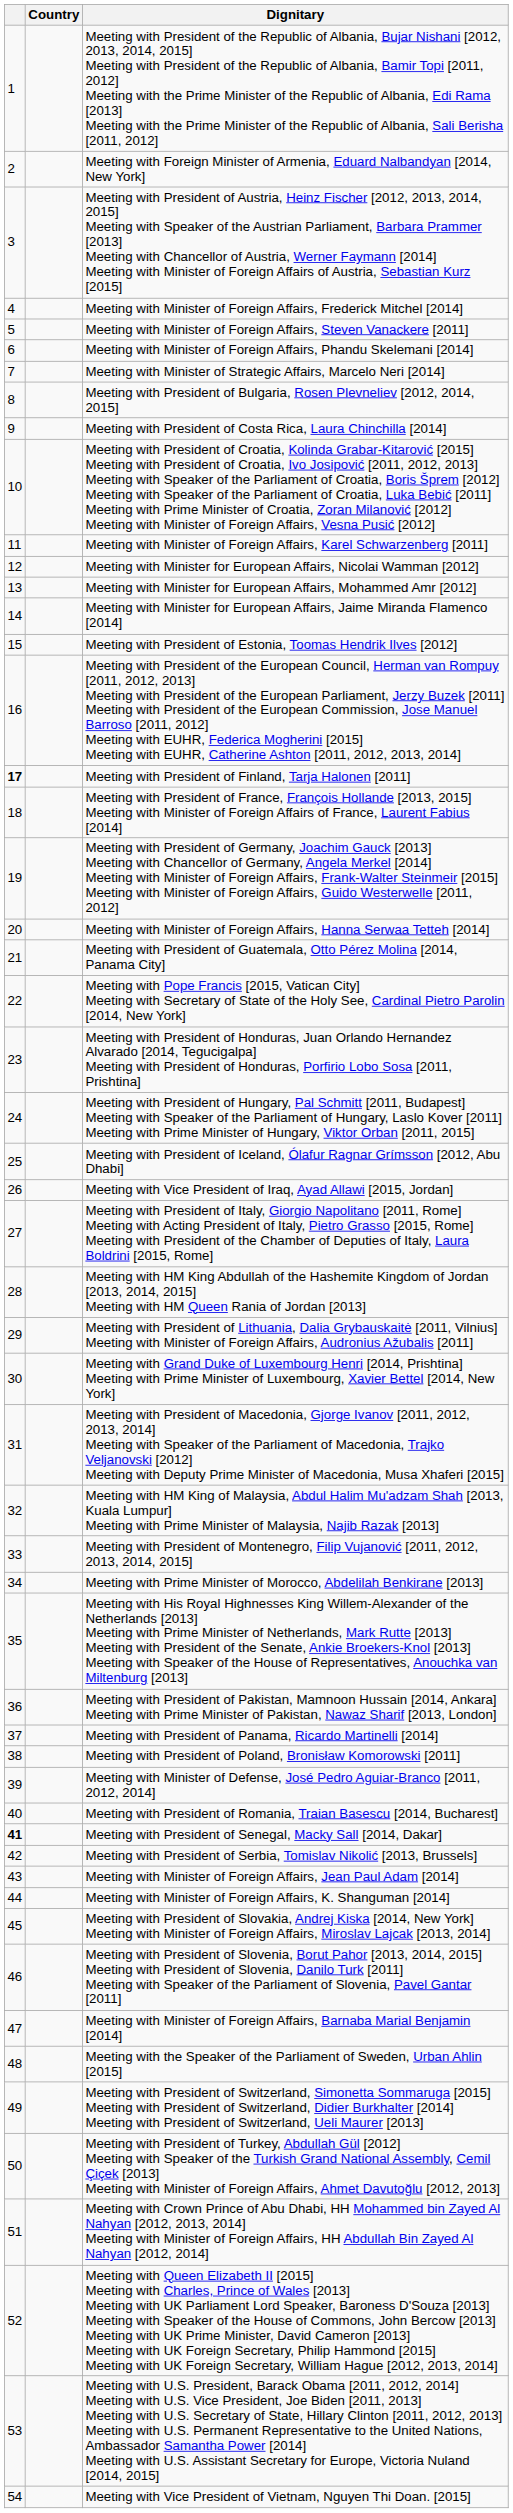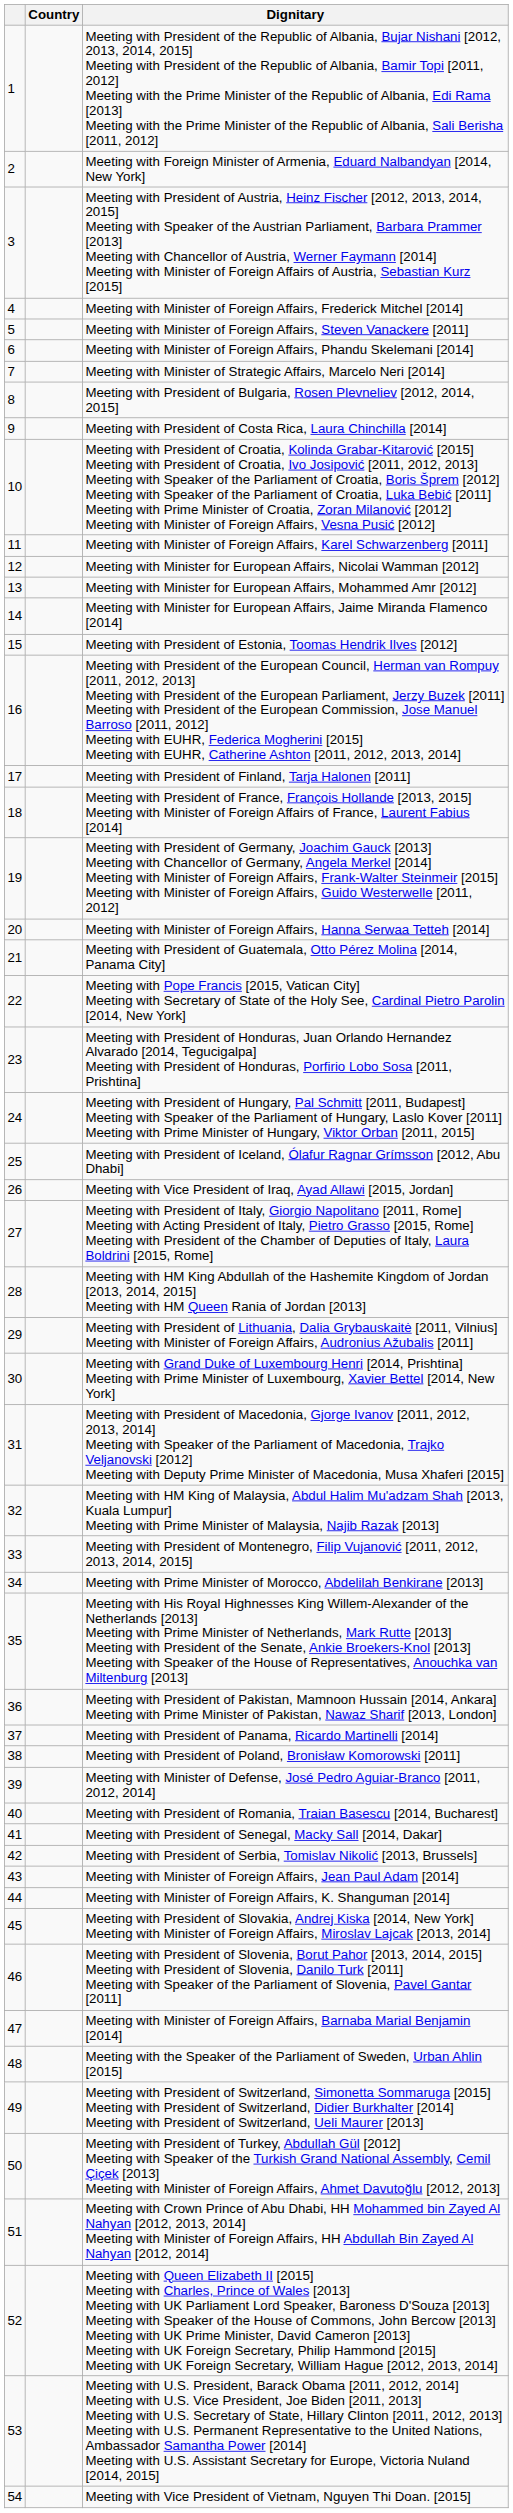Meeting with President of Finland, Tarja Halonen [2011] | column 1: bold -> normal
Meeting with President of Senegal, Macky Sall [2014, Dakar] | column 1: bold -> normal
